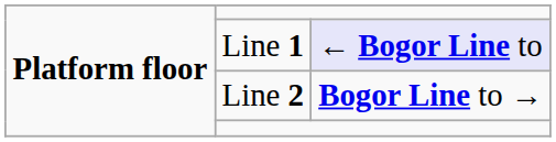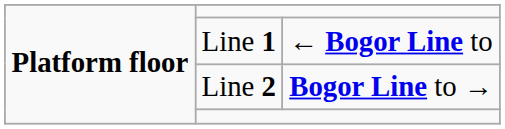Line 1 | column 3: lavender background -> no background
